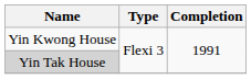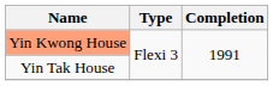Yin Kwong House | Name: no background -> lightsalmon background
Yin Tak House | Name: lightgrey background -> no background
